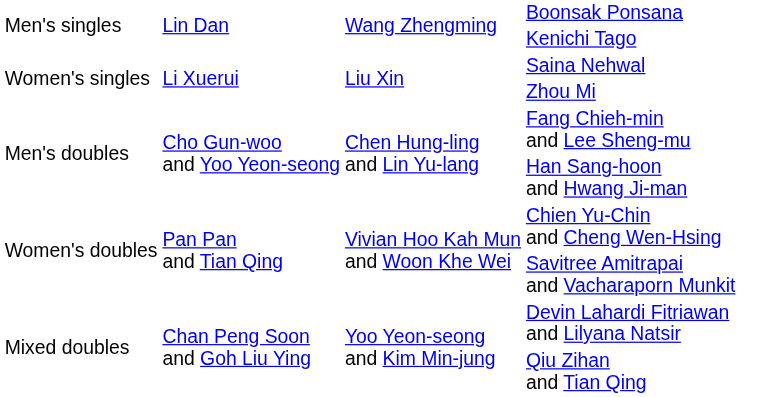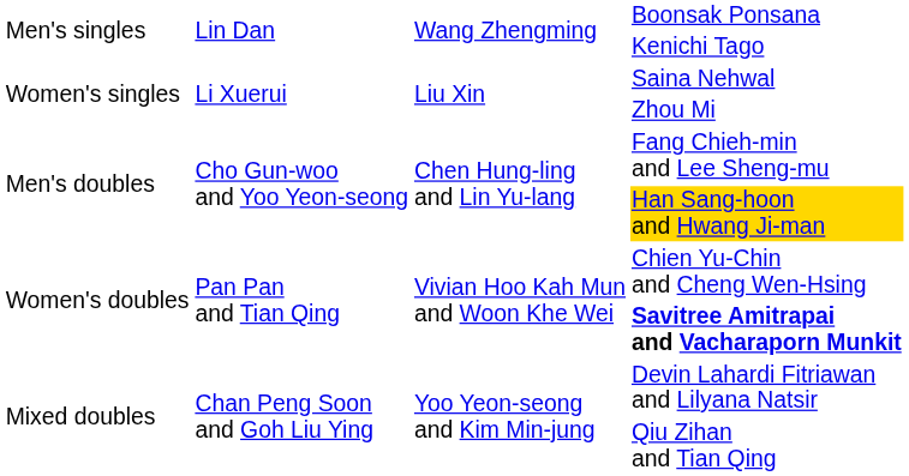Han Sang-hoon and Hwang Ji-man | column 4: no background -> gold background
Savitree Amitrapai and Vacharaporn Munkit | column 4: normal -> bold
